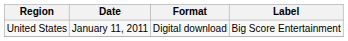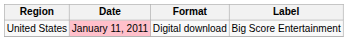United States | Date: no background -> pink background
